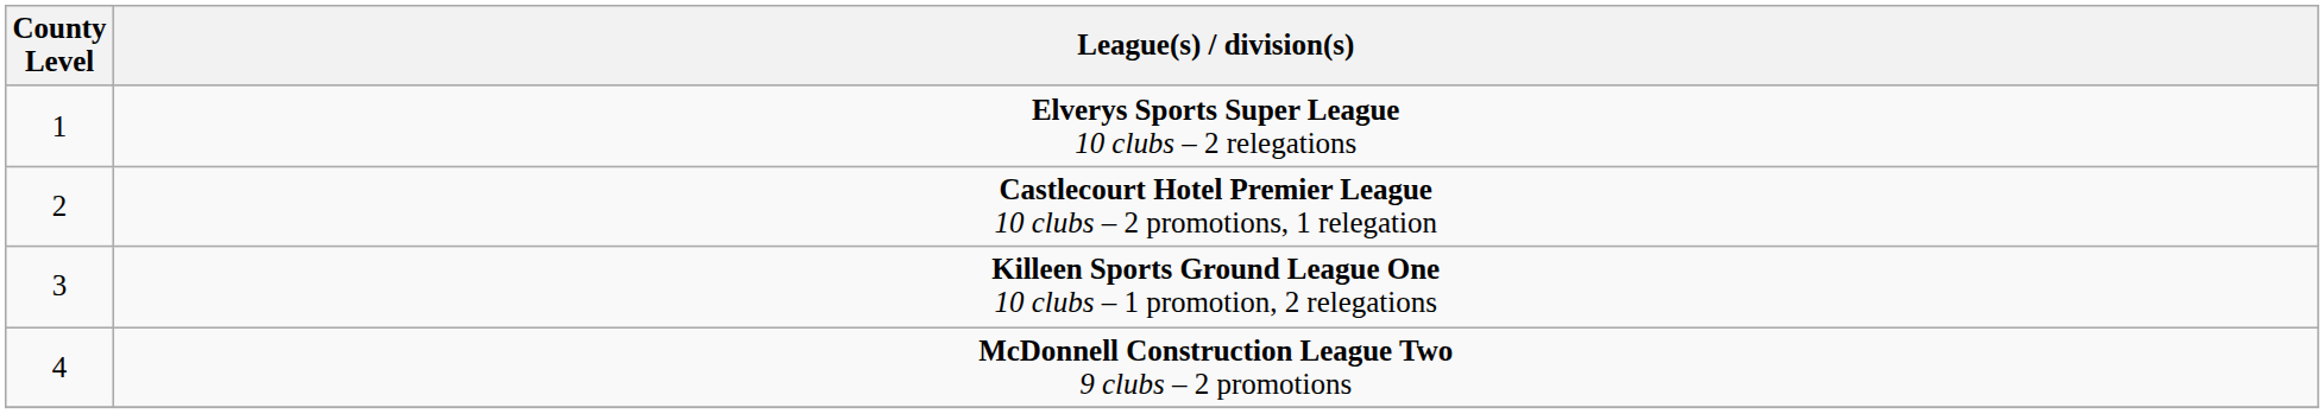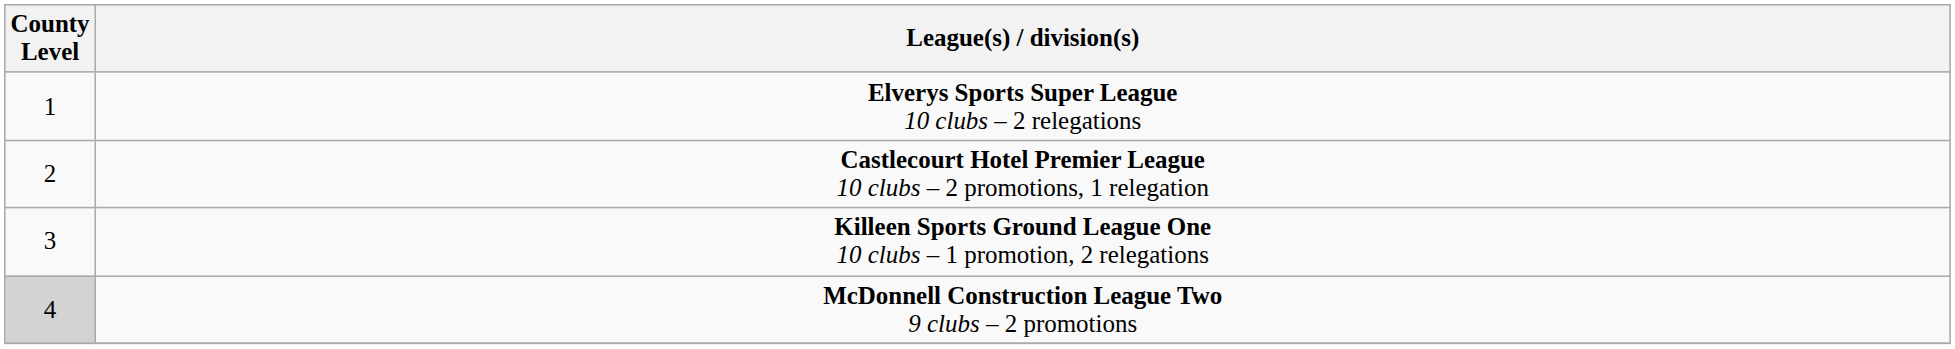McDonnell Construction League Two 9 clubs – 2 promotions | County Level: no background -> lightgrey background
